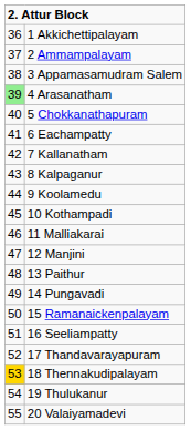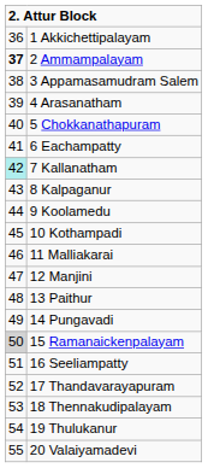2 Ammampalayam | column 1: normal -> bold
4 Arasanatham | column 1: lightgreen background -> no background
7 Kallanatham | column 1: no background -> paleturquoise background
15 Ramanaickenpalayam | column 1: no background -> lightgrey background
18 Thennakudipalayam | column 1: gold background -> no background
